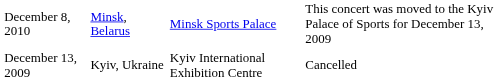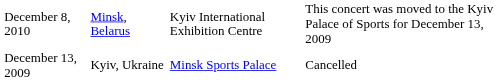December 8, 2010 | column 3: Minsk Sports Palace -> Kyiv International Exhibition Centre
December 13, 2009 | column 3: Kyiv International Exhibition Centre -> Minsk Sports Palace
